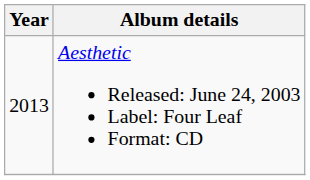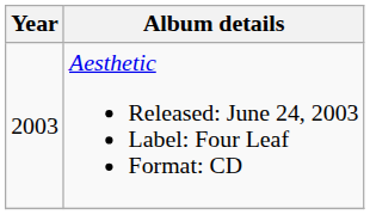row 2 | Year: 2013 -> 2003
